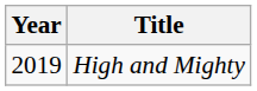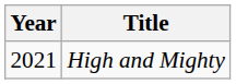High and Mighty | Year: 2019 -> 2021
